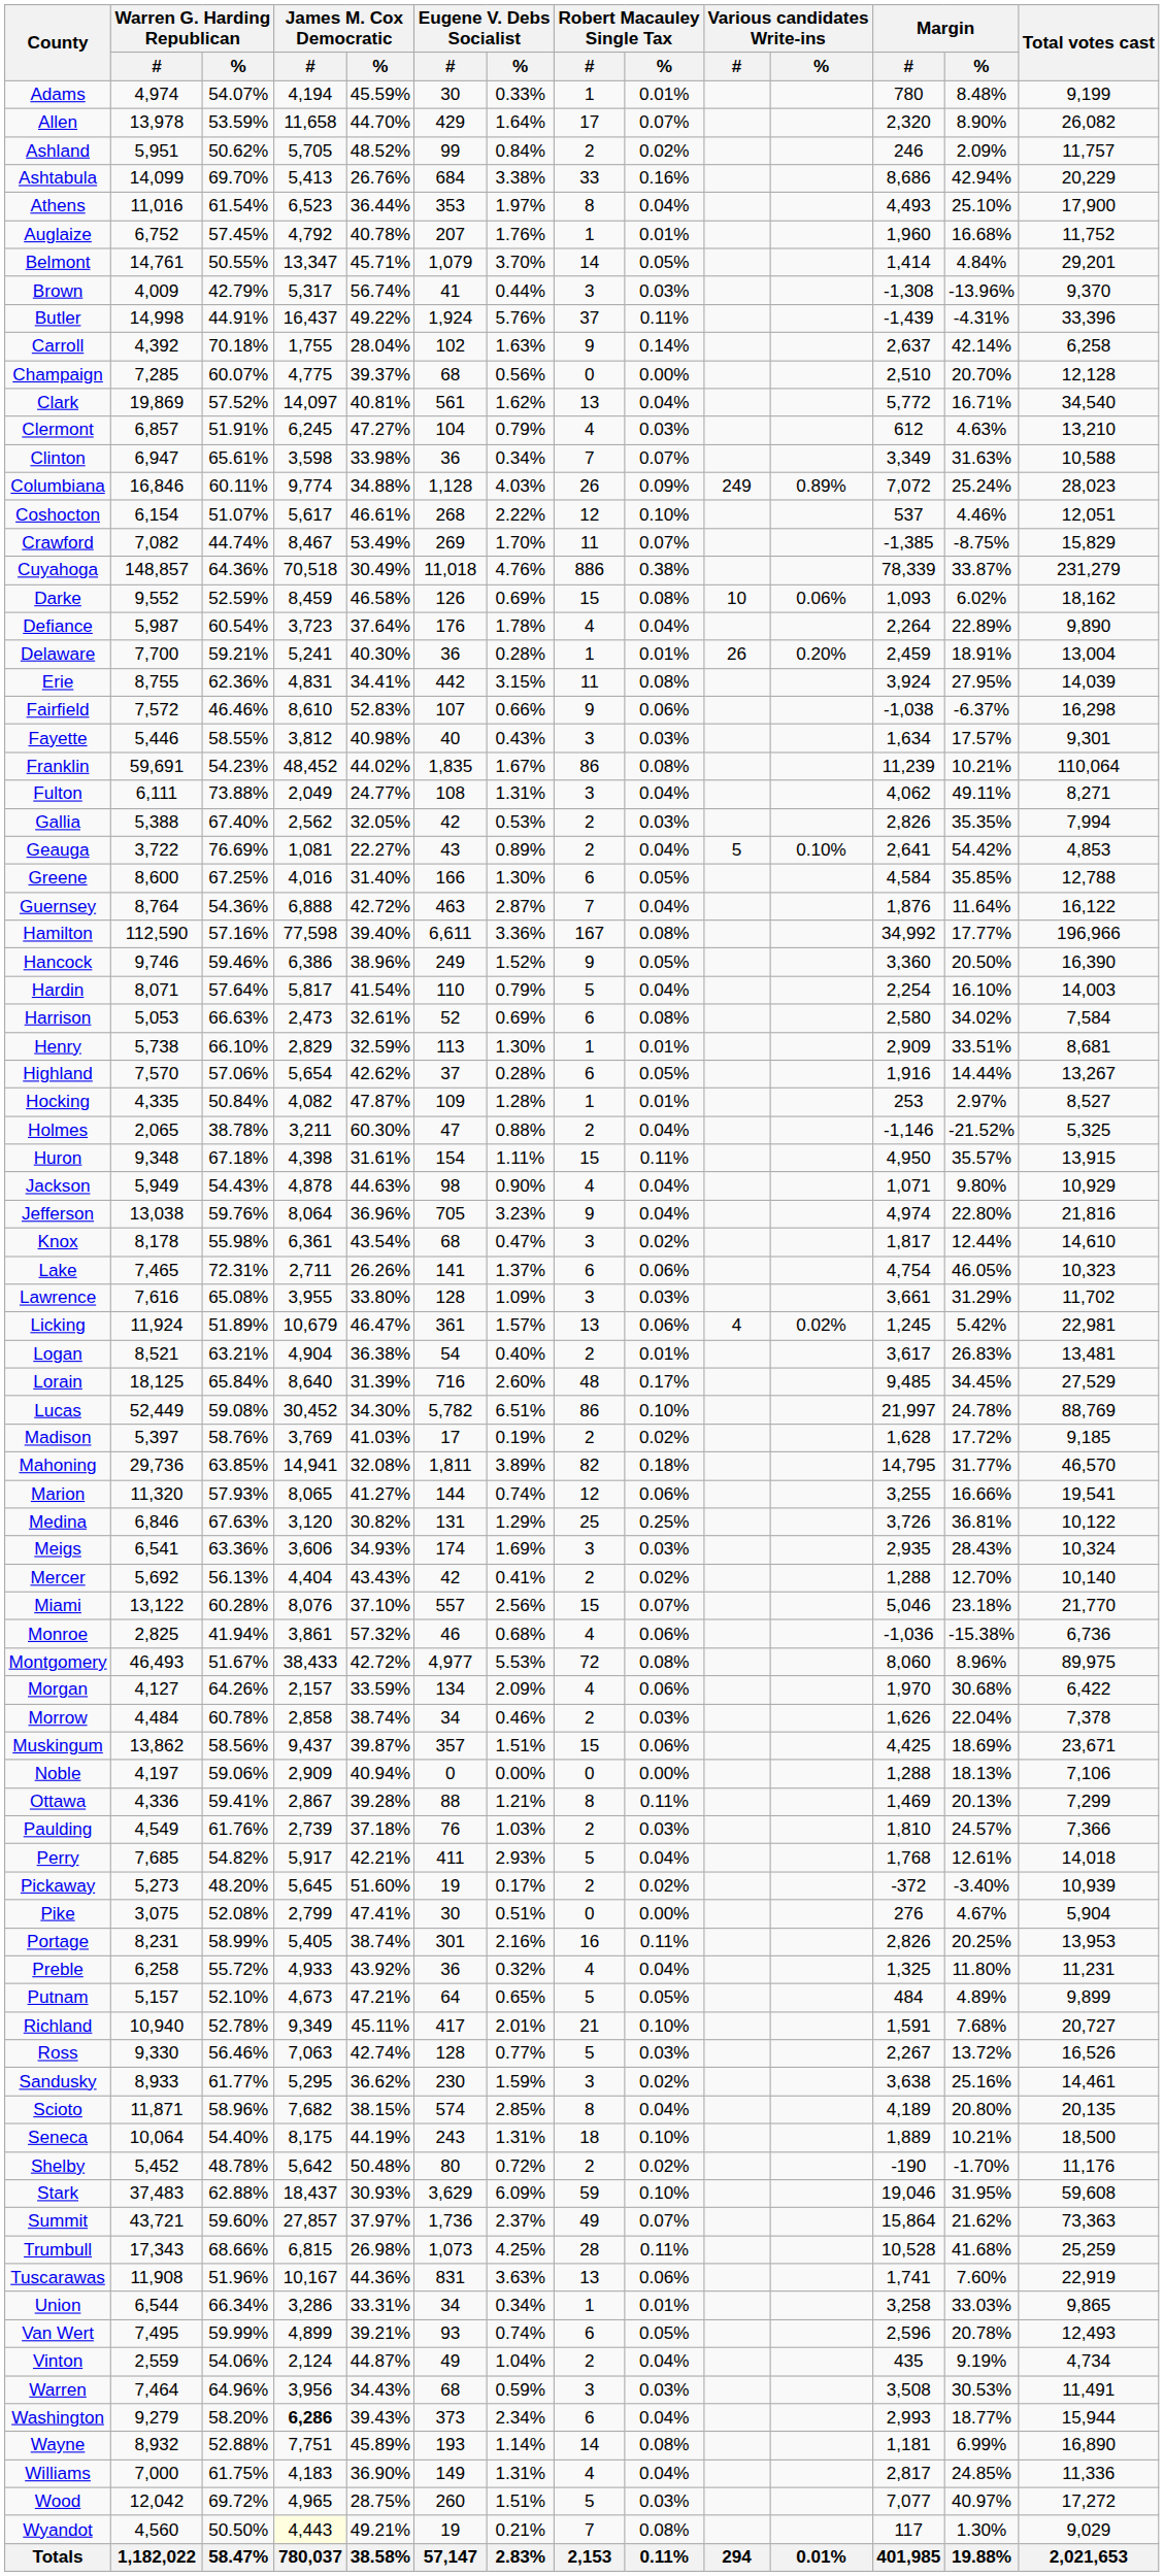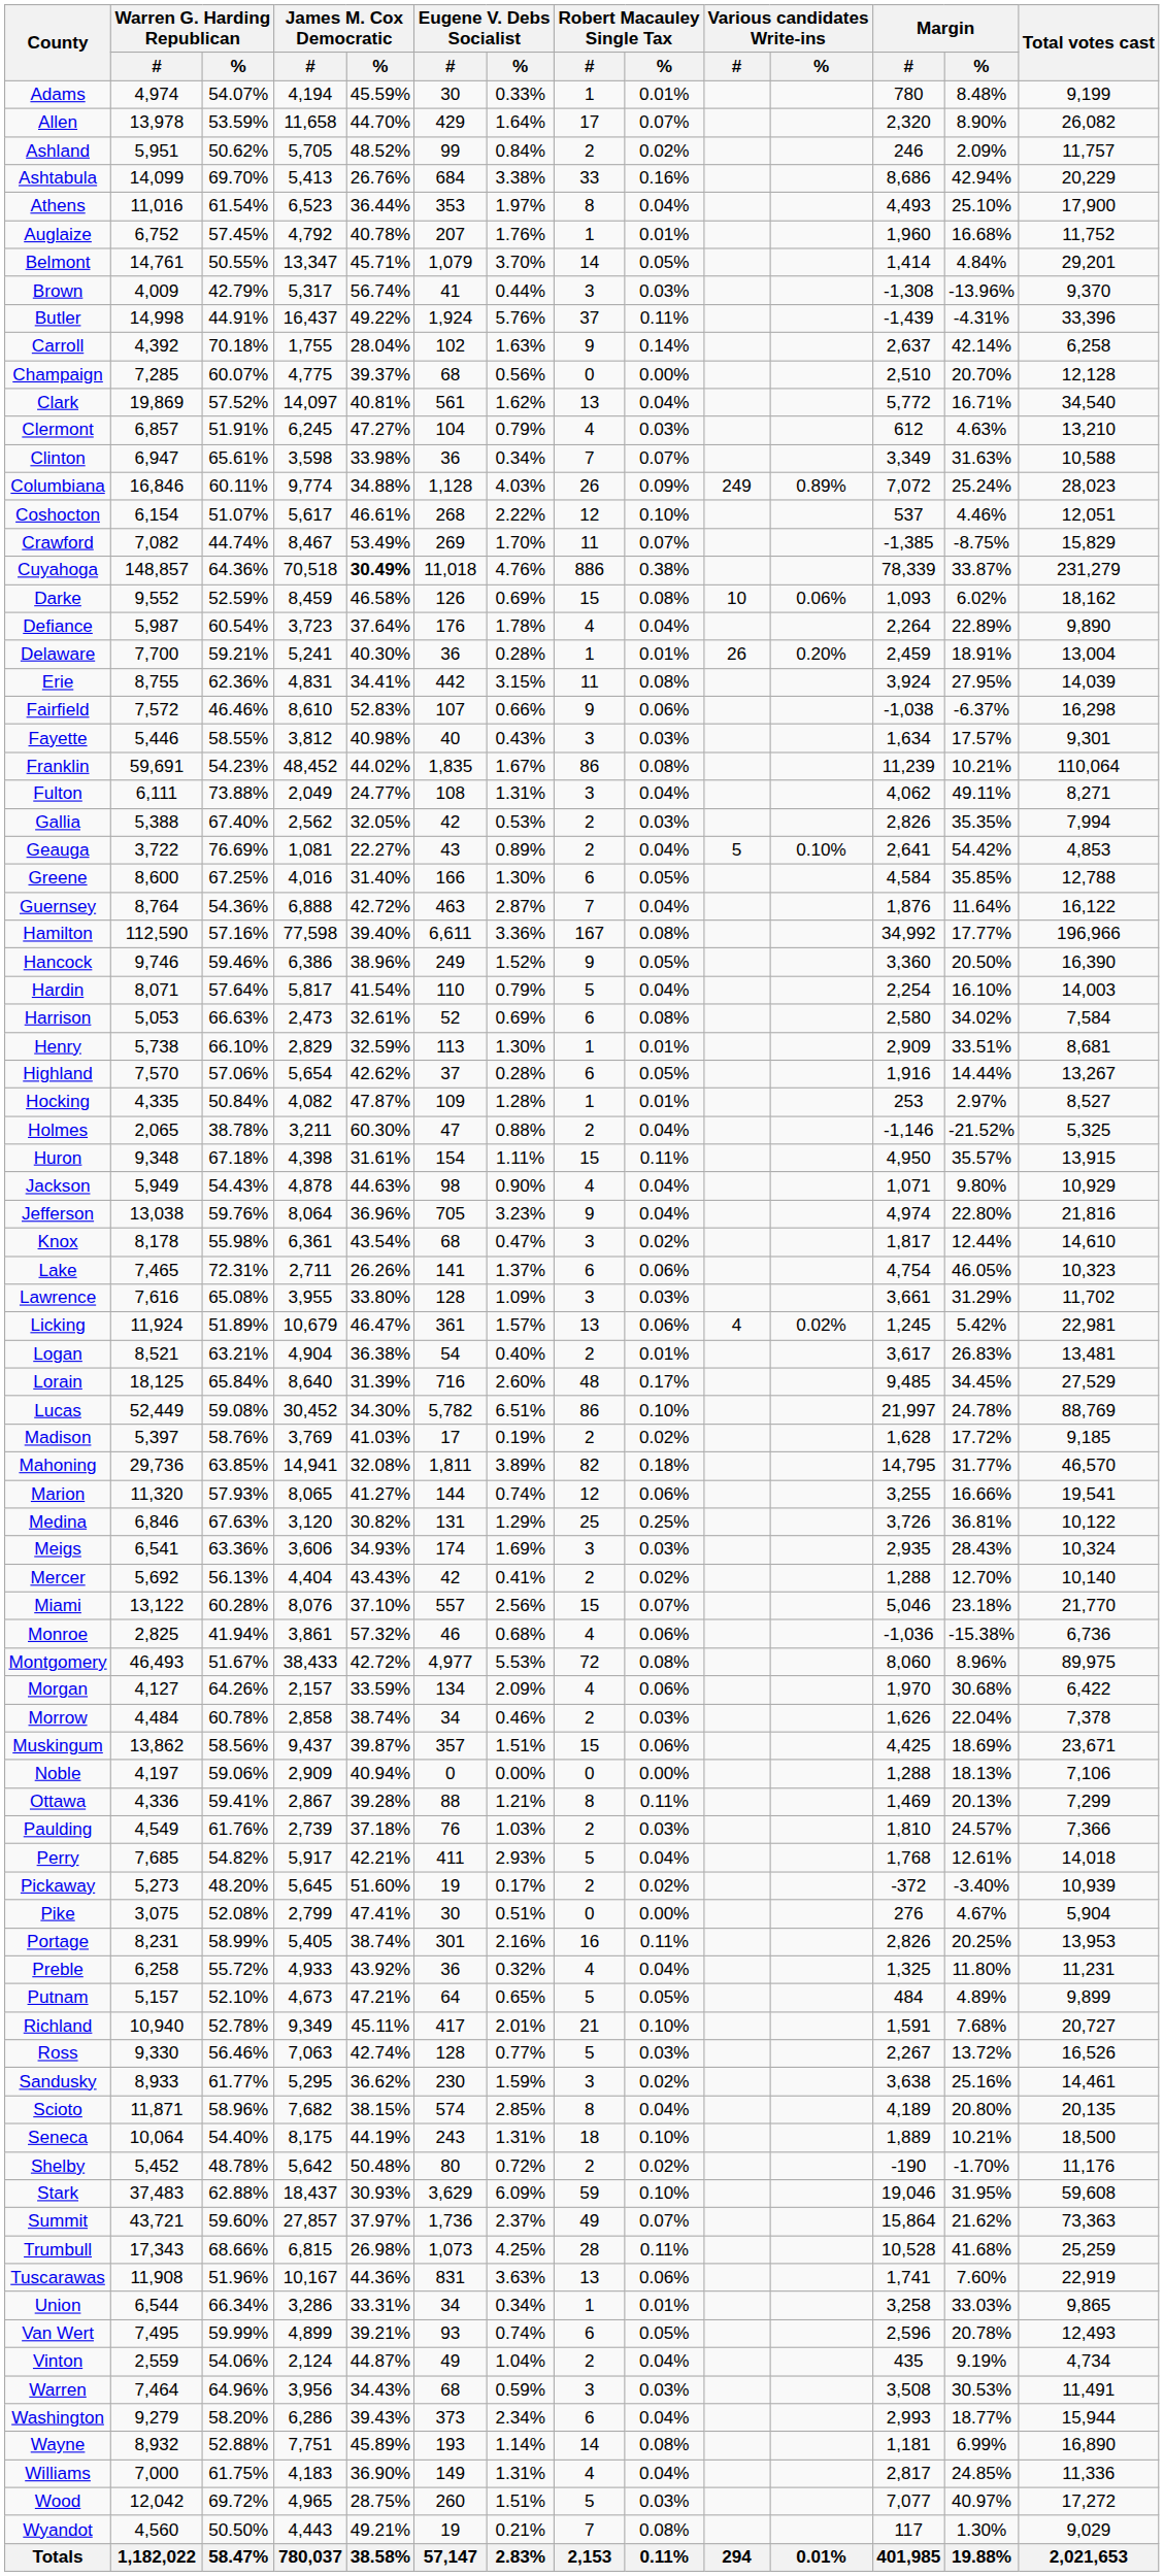Cuyahoga | James M. Cox Democratic / %: normal -> bold
Washington | James M. Cox Democratic / #: bold -> normal
Wyandot | James M. Cox Democratic / #: lightyellow background -> no background
